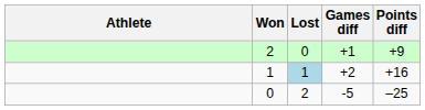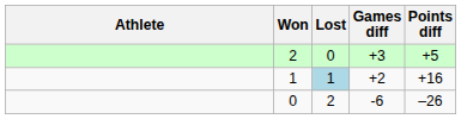row 2 | Games diff: +1 -> +3
row 2 | Points diff: +9 -> +5
row 4 | Games diff: -5 -> -6
row 4 | Points diff: –25 -> –26
